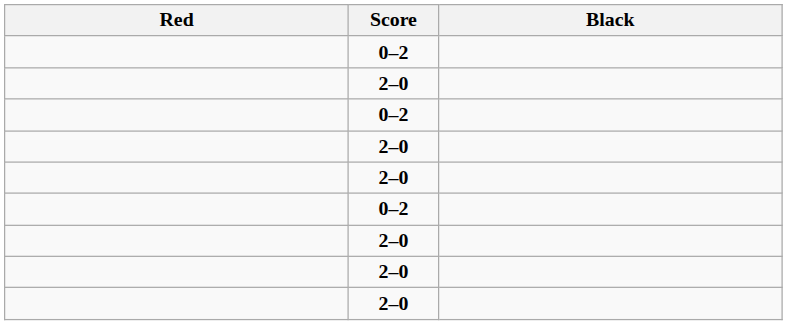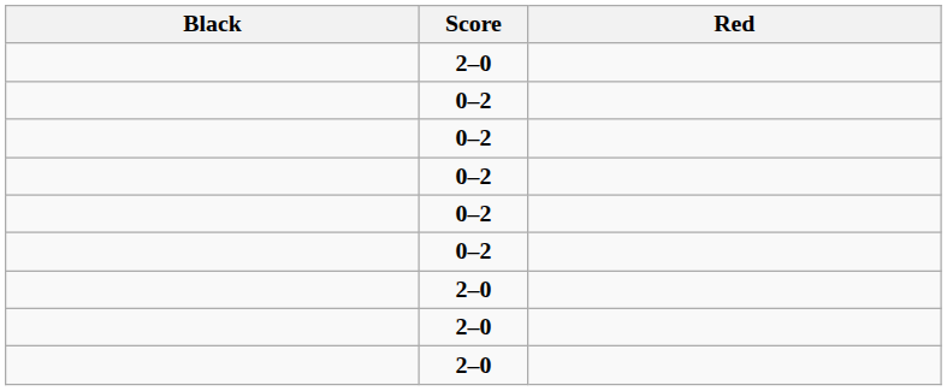columns swapped: Red <-> Black
row 2 | Score: 0–2 -> 2–0
row 3 | Score: 2–0 -> 0–2
row 5 | Score: 2–0 -> 0–2
row 6 | Score: 2–0 -> 0–2
